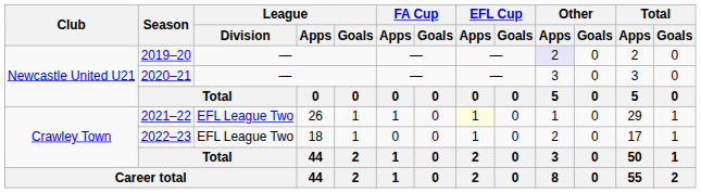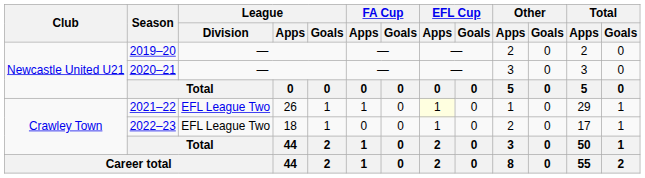2019–20 | Other / Apps: lavender background -> no background
